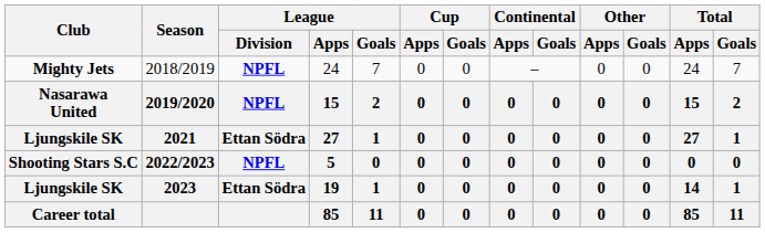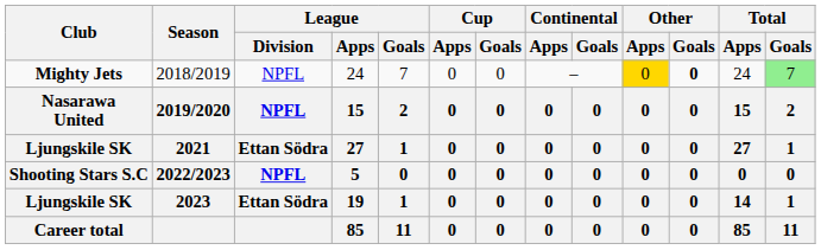Mighty Jets | League / Division: bold -> normal
Mighty Jets | Other / Apps: no background -> gold background
Mighty Jets | Other / Goals: normal -> bold
Mighty Jets | Total / Goals: no background -> lightgreen background
